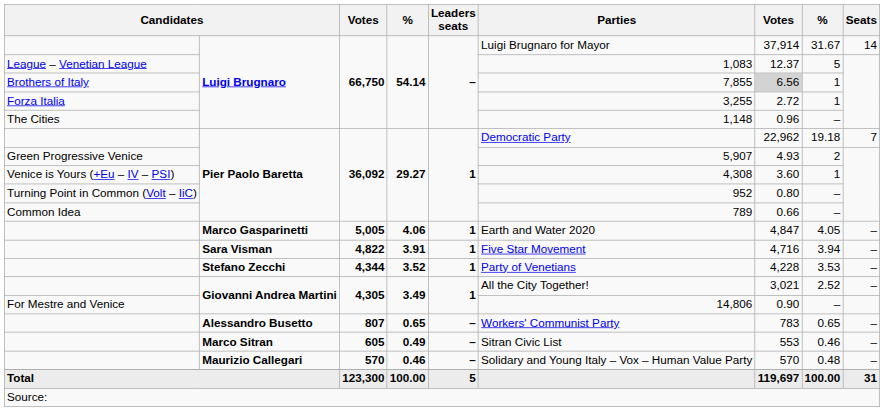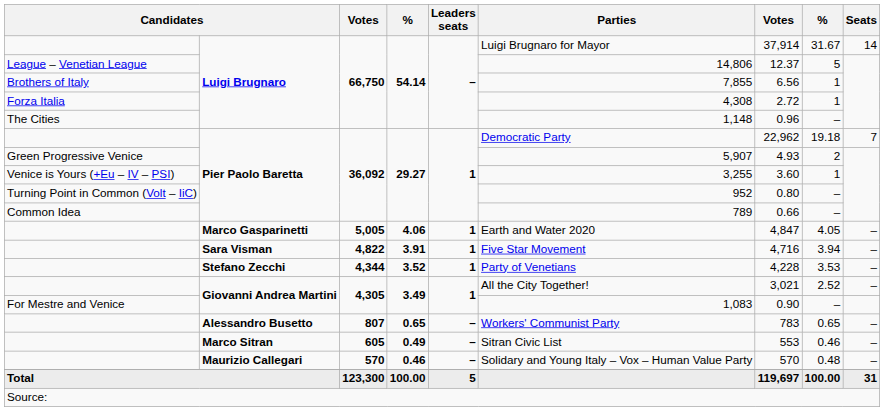League – Venetian League | Parties: 1,083 -> 14,806
Brothers of Italy | column 7: lightgrey background -> no background
Forza Italia | Parties: 3,255 -> 4,308
Venice is Yours (+Eu – IV – PSI) | Parties: 4,308 -> 3,255
For Mestre and Venice | Parties: 14,806 -> 1,083
